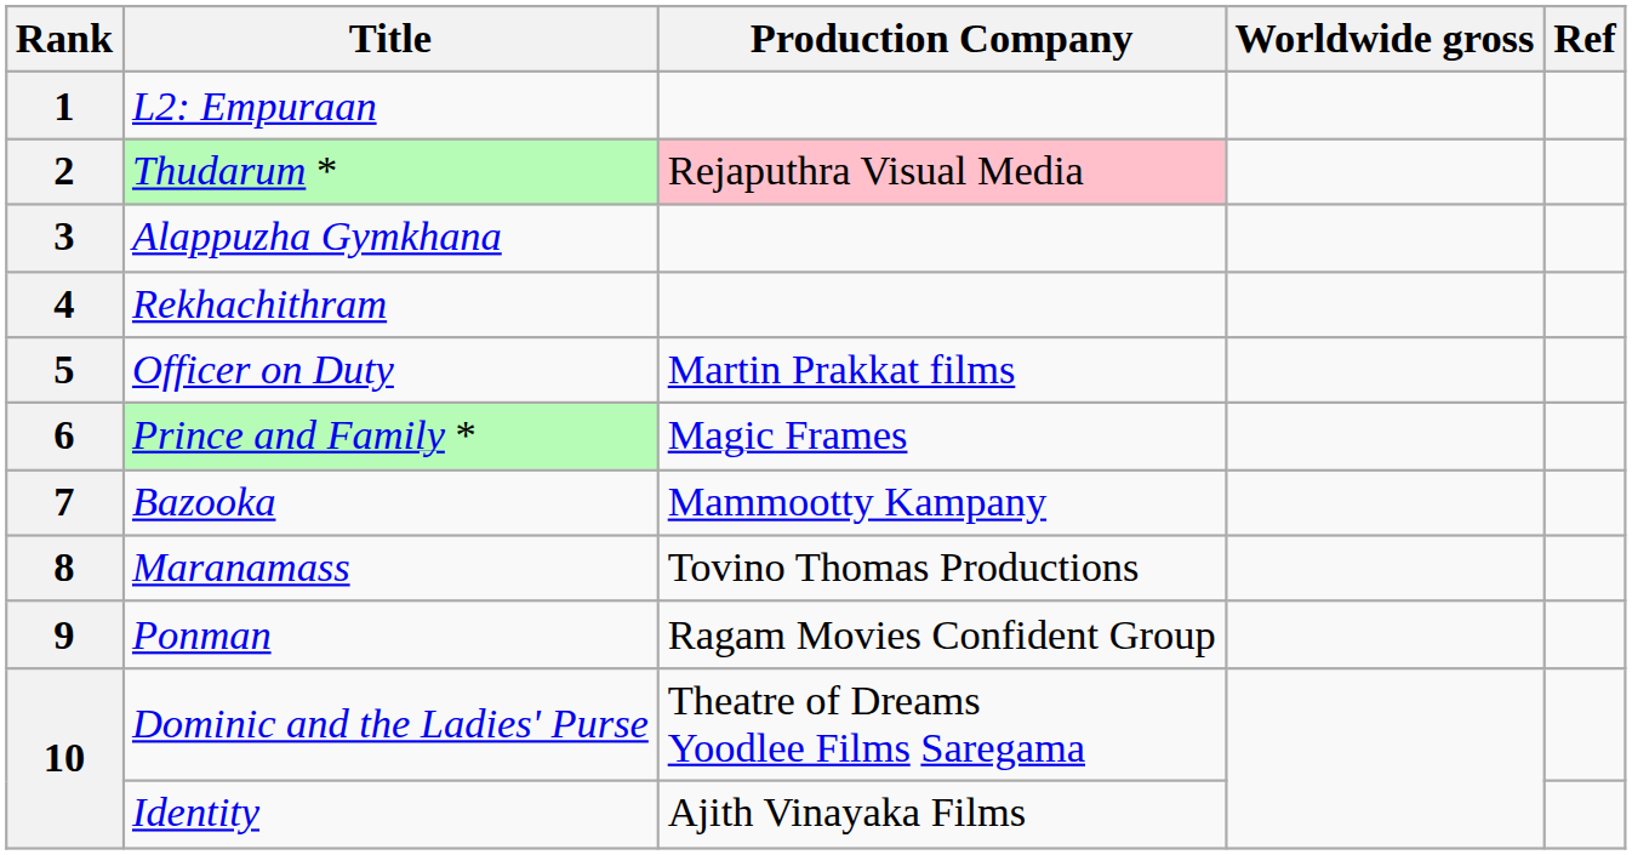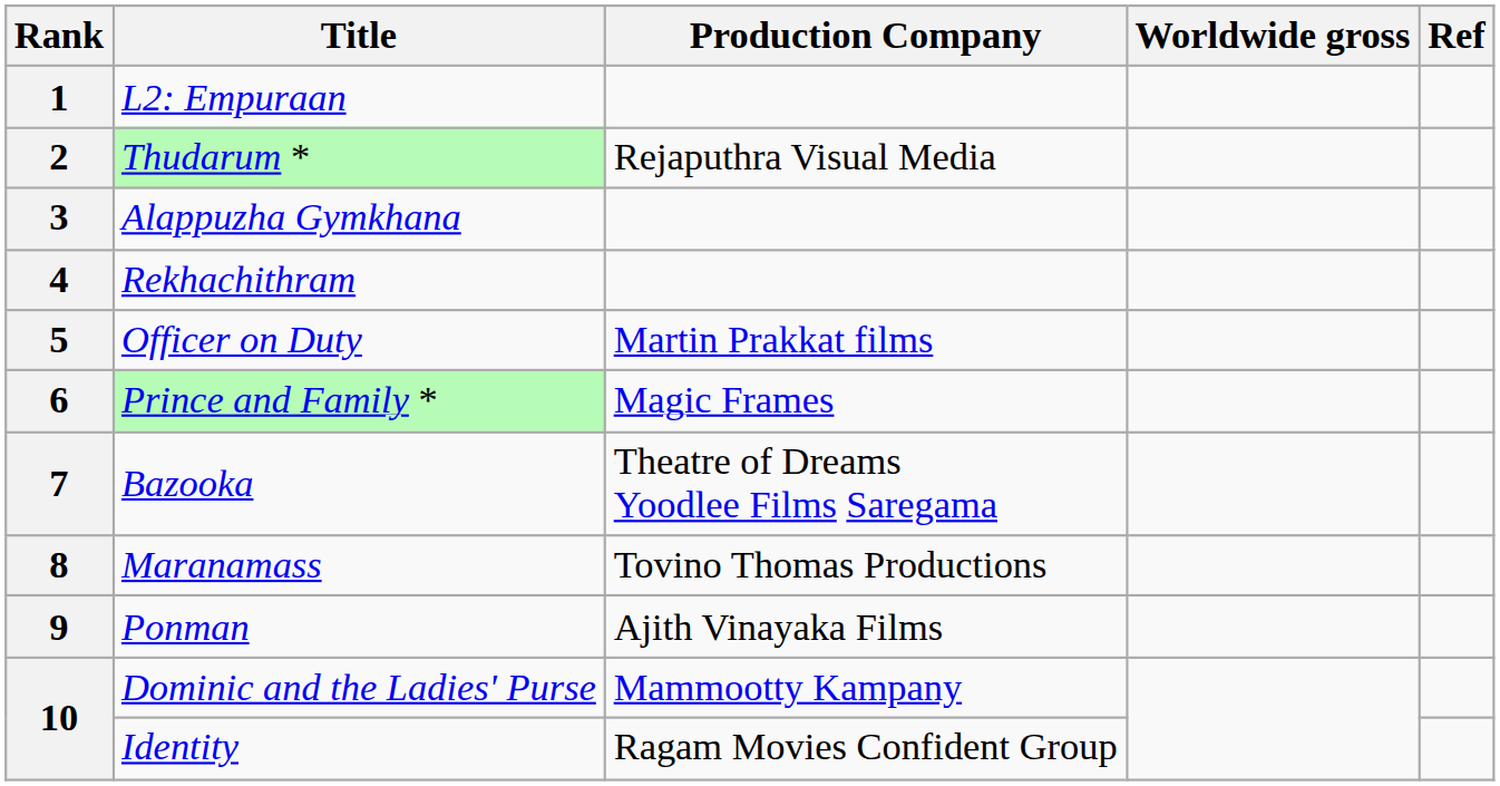2 | Production Company: pink background -> no background
7 | Production Company: Mammootty Kampany -> Theatre of Dreams Yoodlee Films Saregama
9 | Production Company: Ragam Movies Confident Group -> Ajith Vinayaka Films
10 / Dominic and the Ladies' Purse | Production Company: Theatre of Dreams Yoodlee Films Saregama -> Mammootty Kampany
10 / Identity | Production Company: Ajith Vinayaka Films -> Ragam Movies Confident Group
